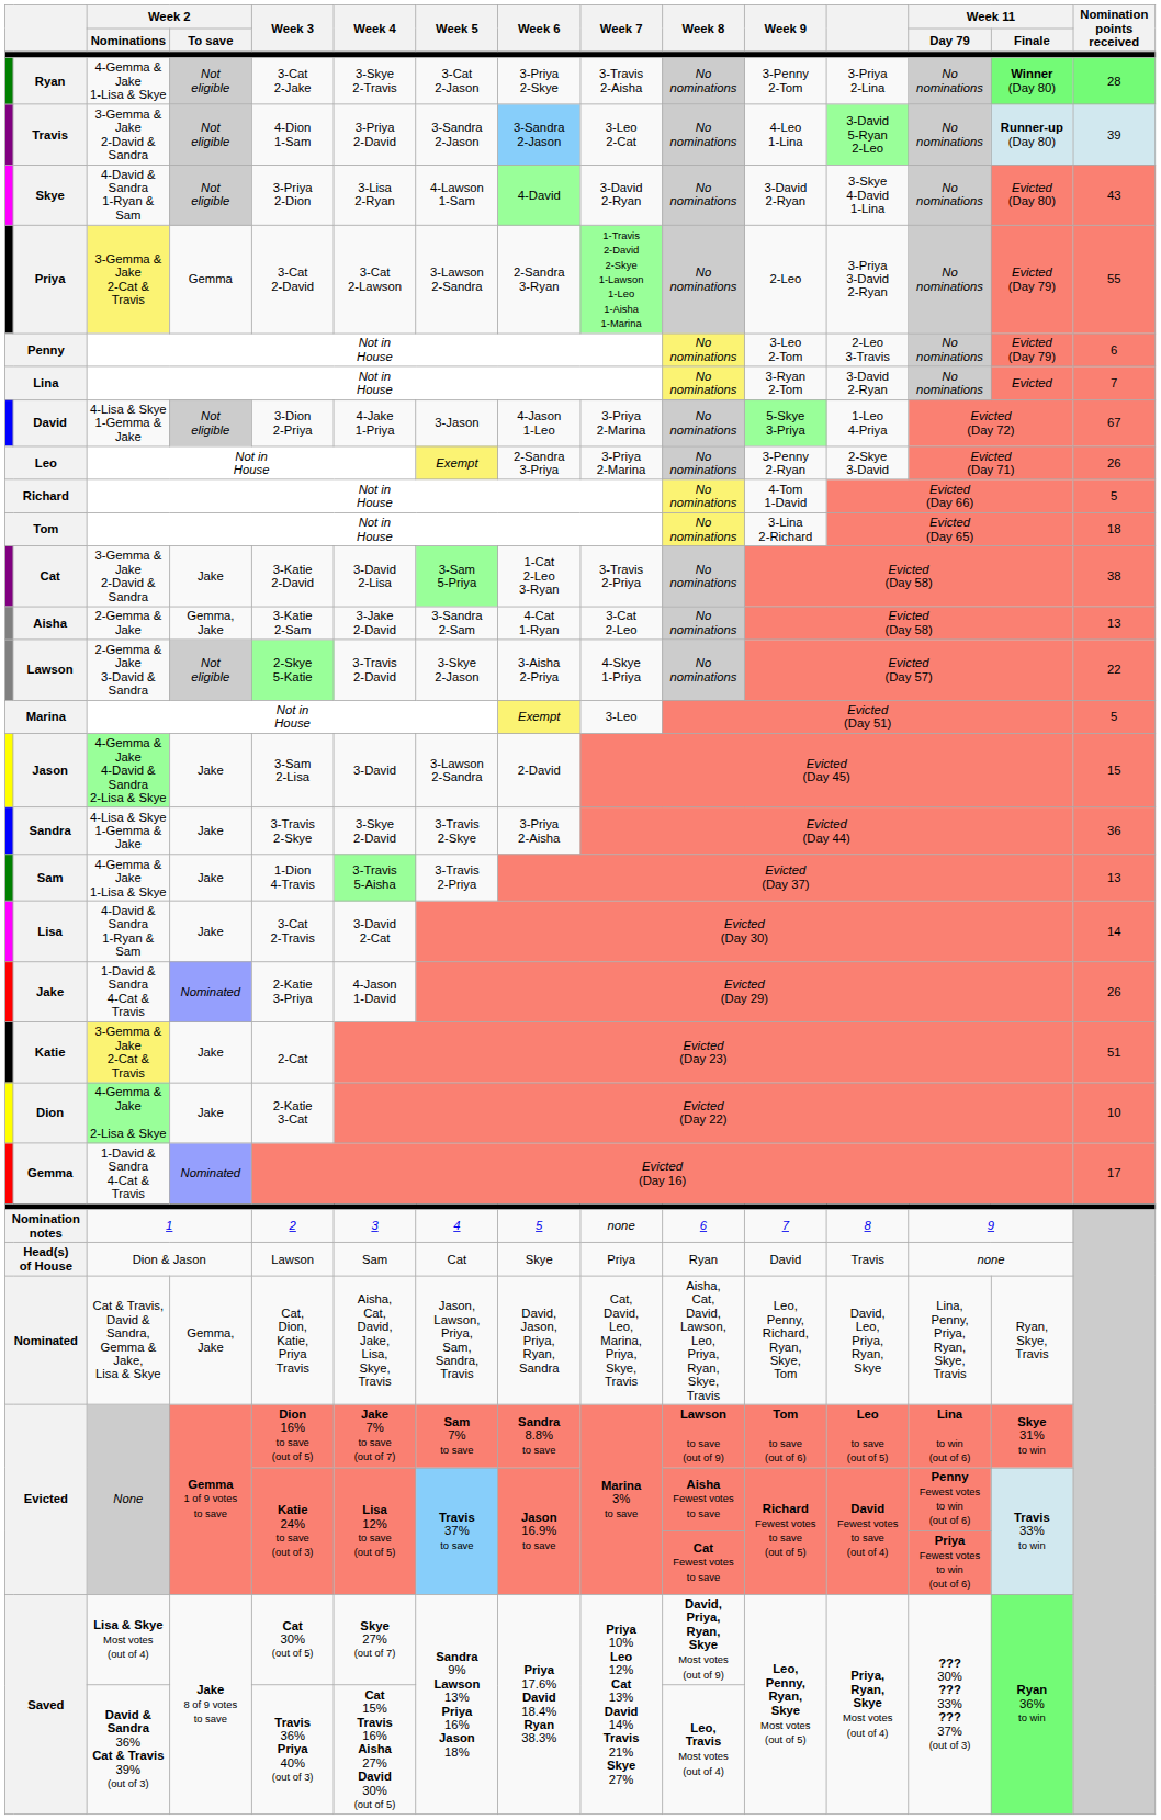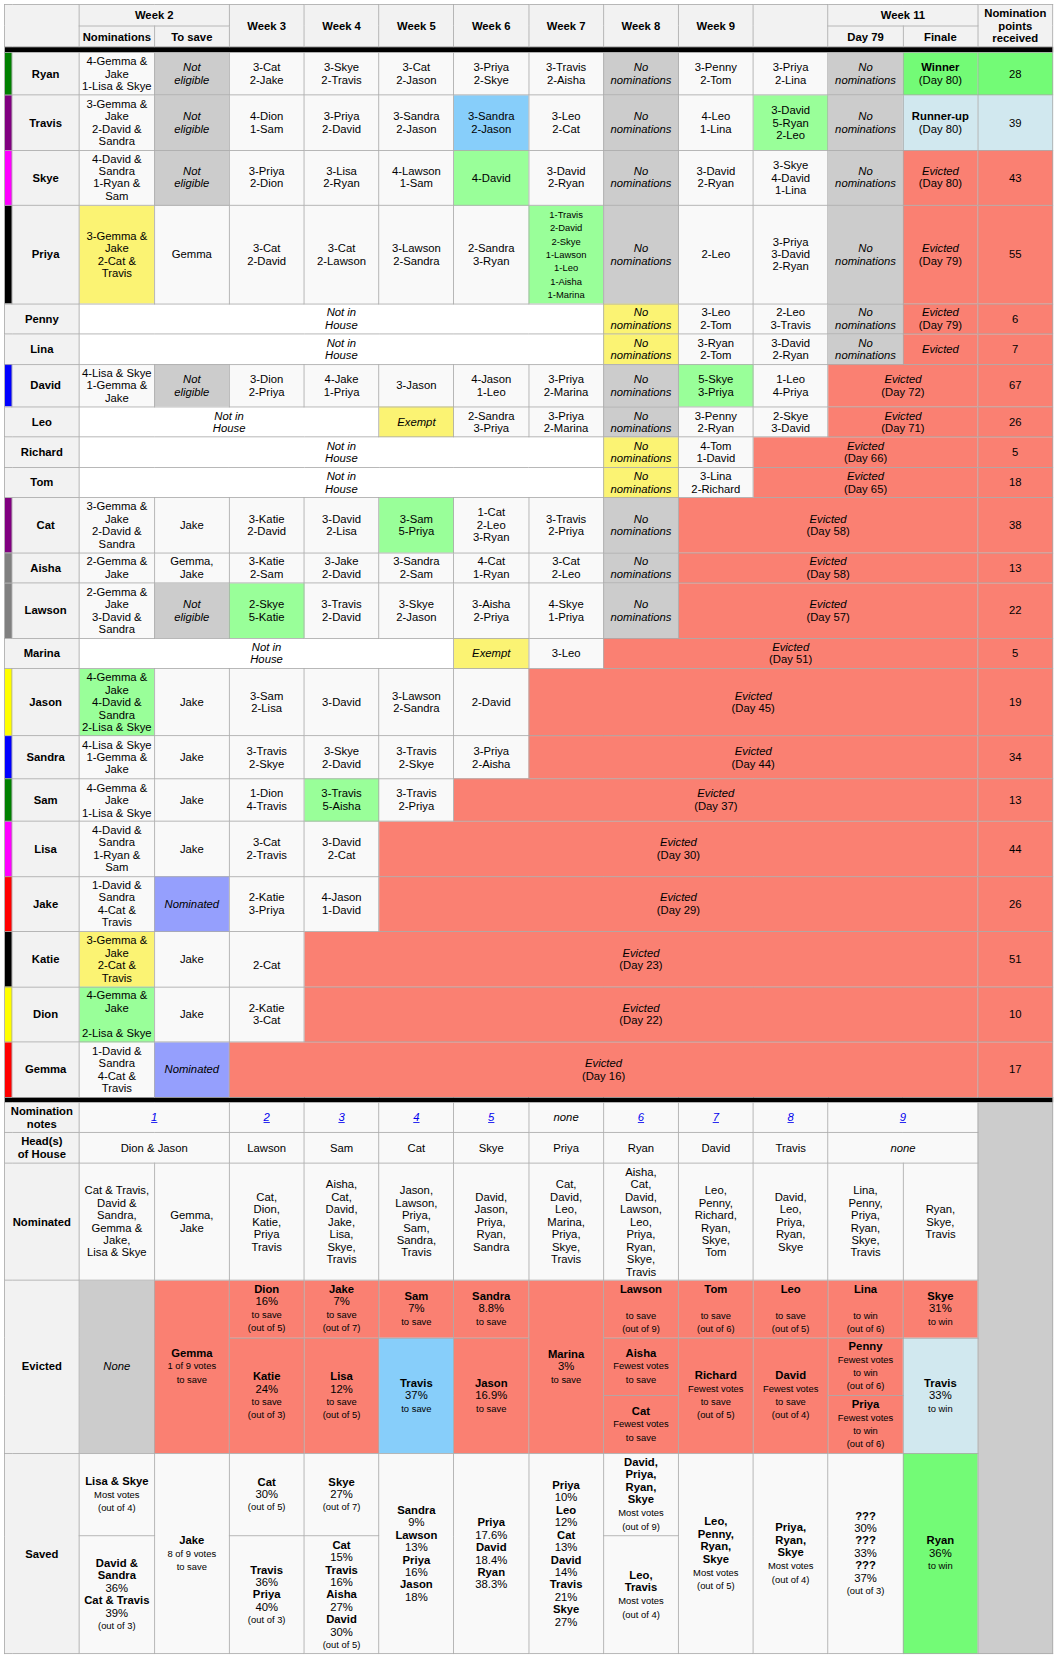Jason | Nomination points received: 15 -> 19
Sandra | Nomination points received: 36 -> 34
Lisa | Nomination points received: 14 -> 44
